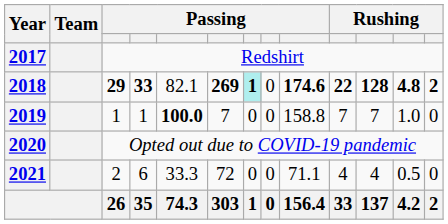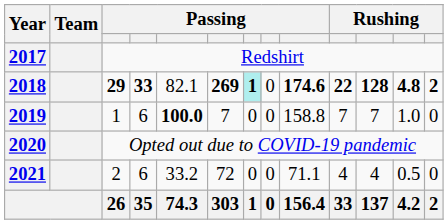2019 | column 4: 1 -> 6
2021 | column 5: 33.3 -> 33.2
